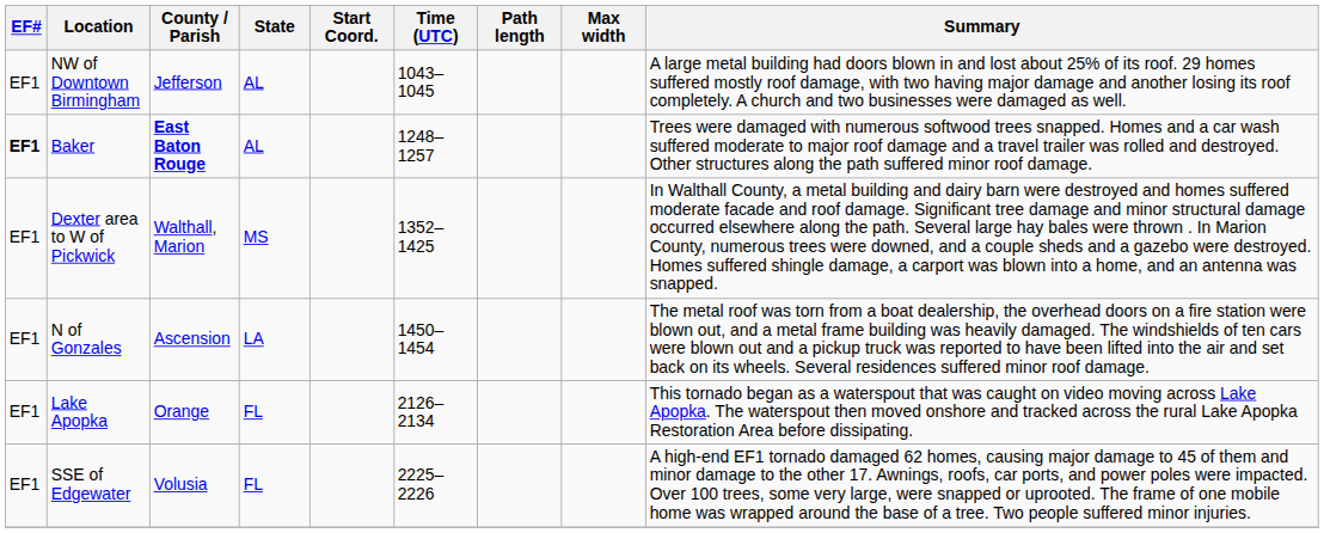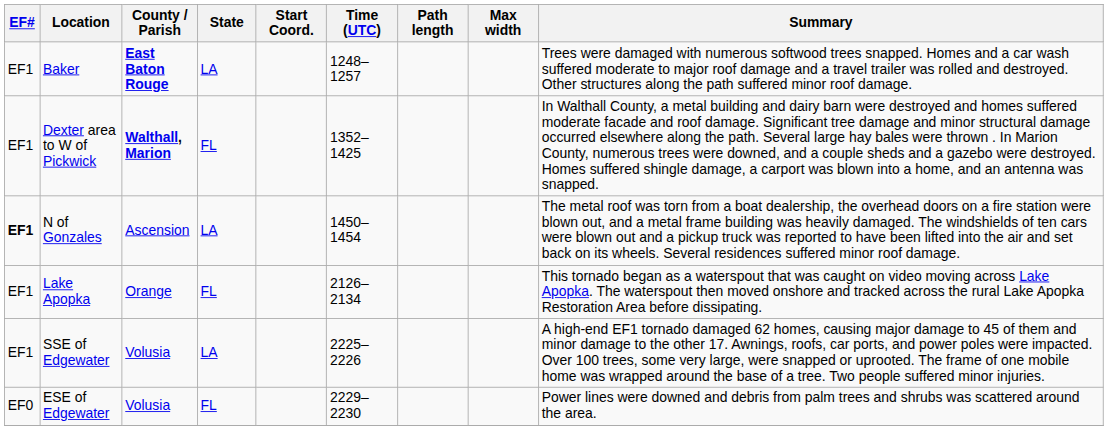- row: EF1 | NW of Downtown Birmingham | Jefferson | AL | 1043–1045 | A large metal building had doors blown in and lost about 25% of its roof. 29 homes suffered mostly roof damage, with two having major damage and another losing its roof completely. A church and two businesses were damaged as well.
Baker | EF#: bold -> normal
Baker | State: AL -> LA
Dexter area to W of Pickwick | County / Parish: normal -> bold
Dexter area to W of Pickwick | State: MS -> FL
N of Gonzales | EF#: normal -> bold
SSE of Edgewater | State: FL -> LA
+ row: EF0 | ESE of Edgewater | Volusia | FL | 2229–2230 | Power lines were downed and debris from palm trees and shrubs was scattered around the area.
